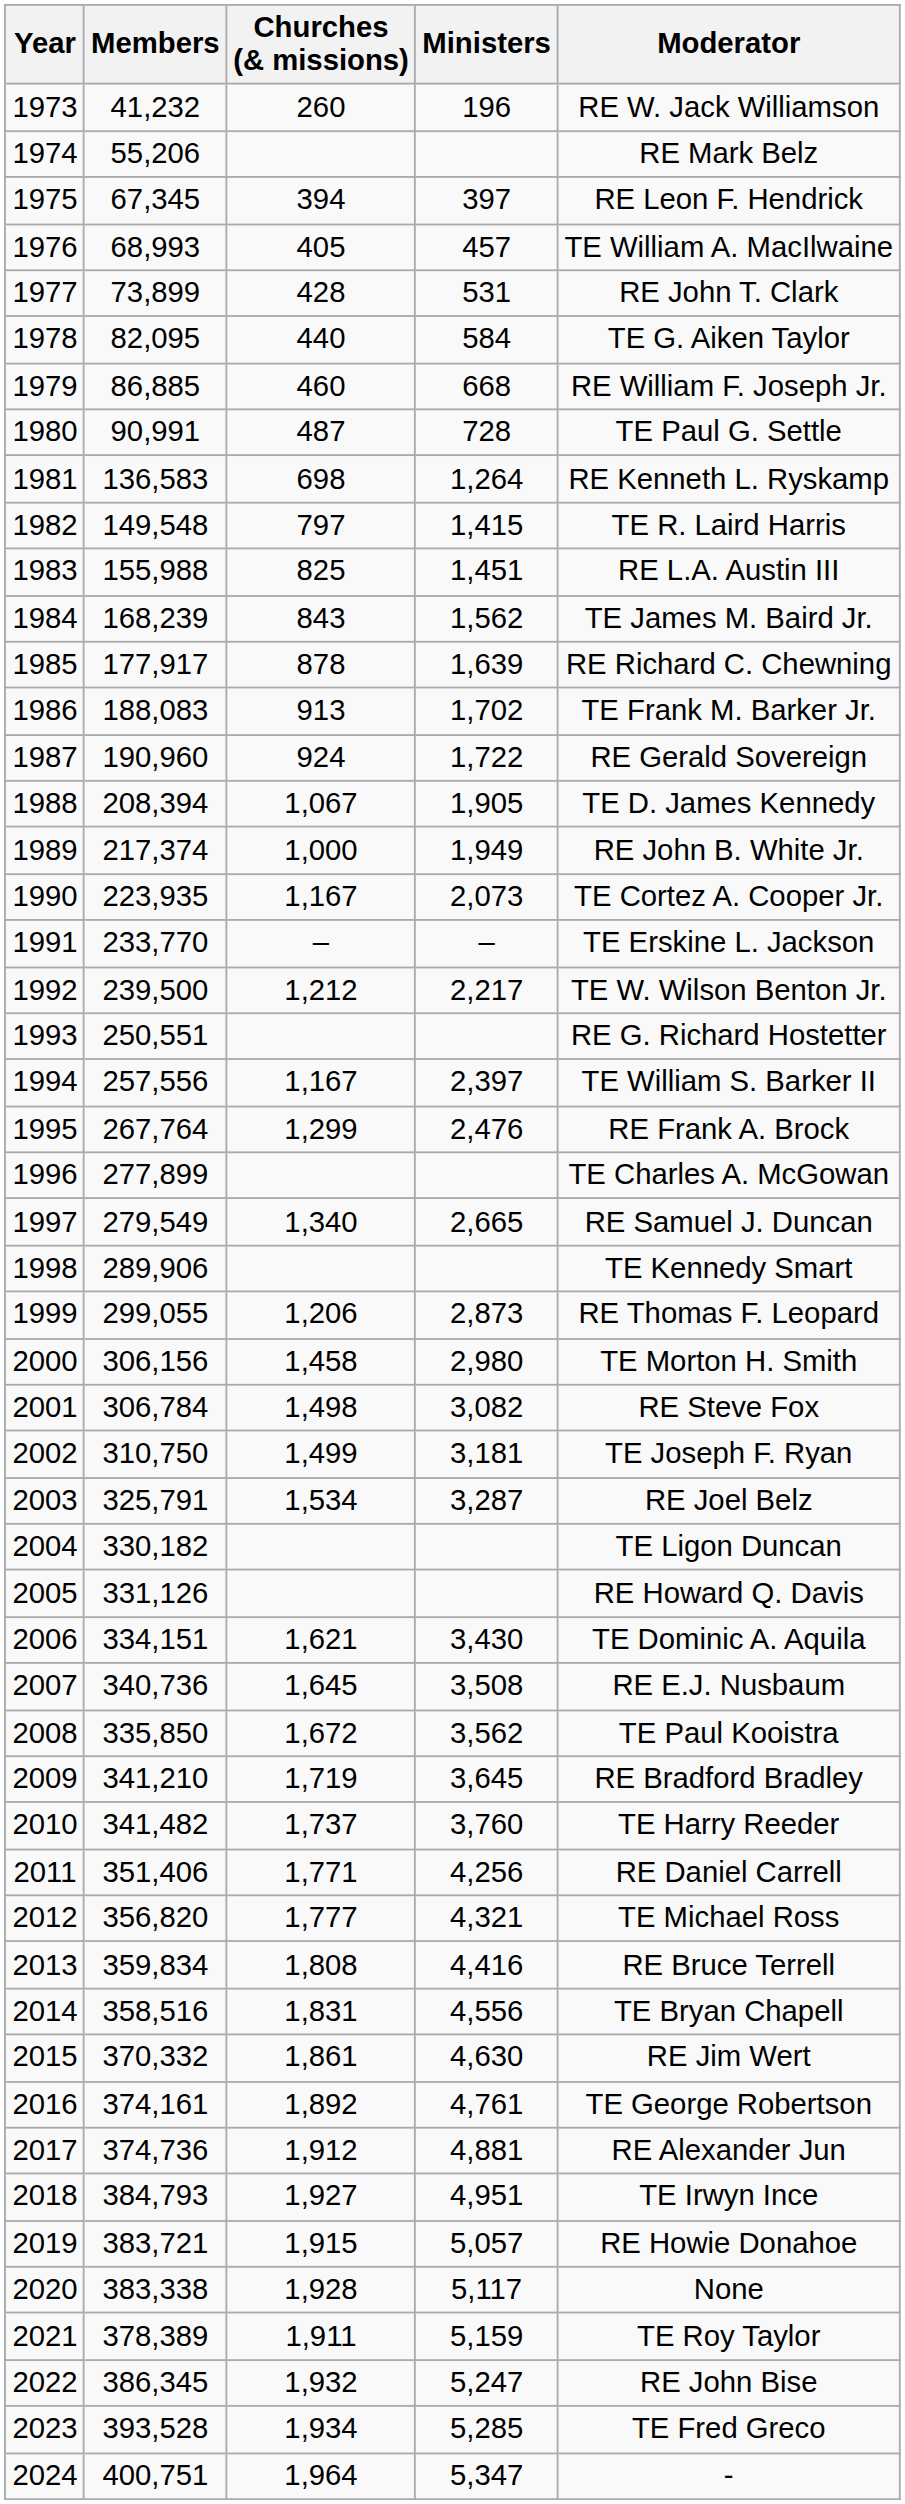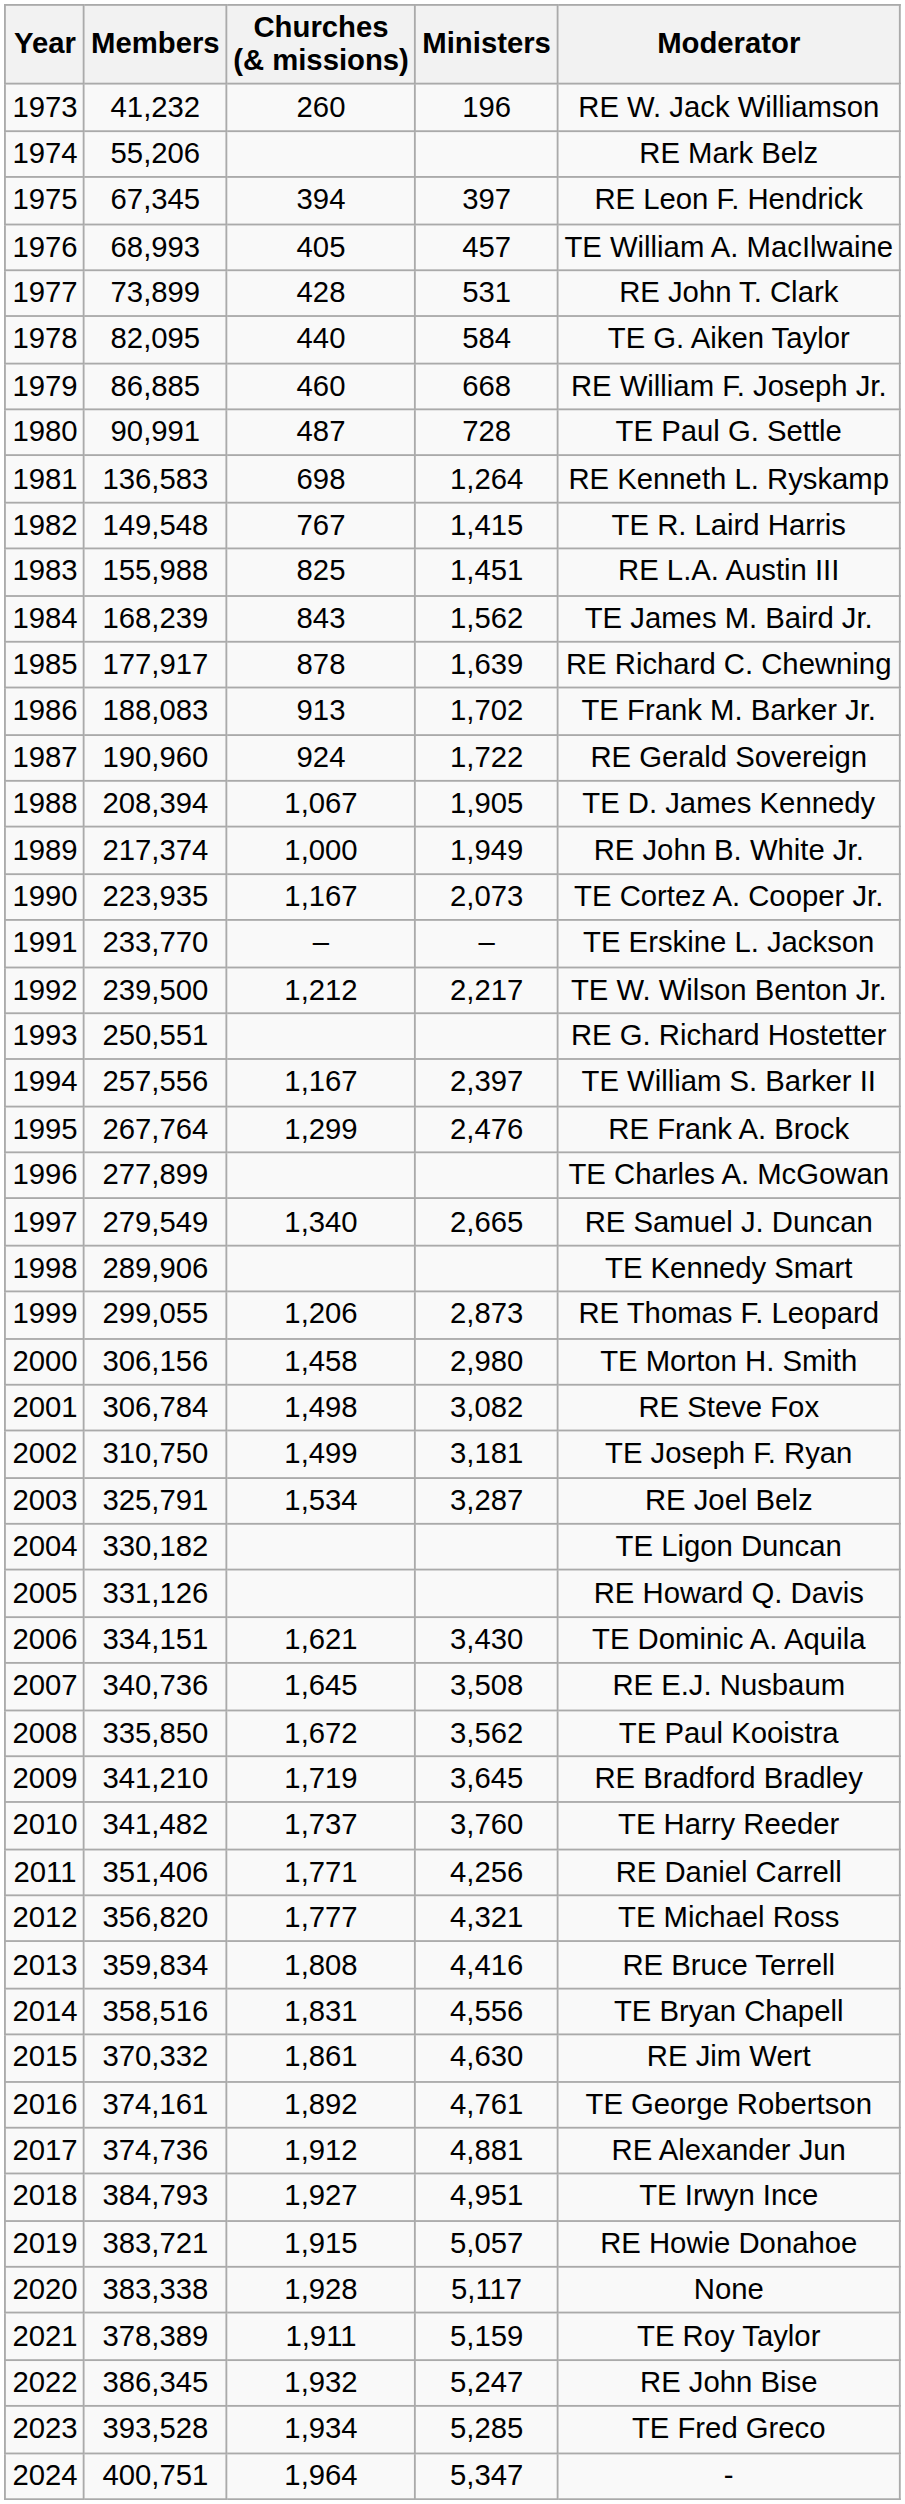1982 | Churches (& missions): 797 -> 767
